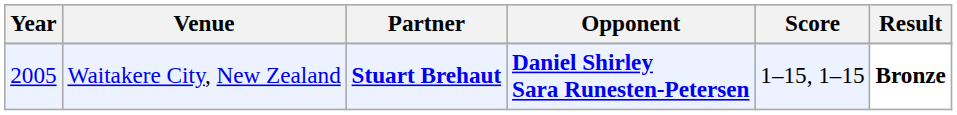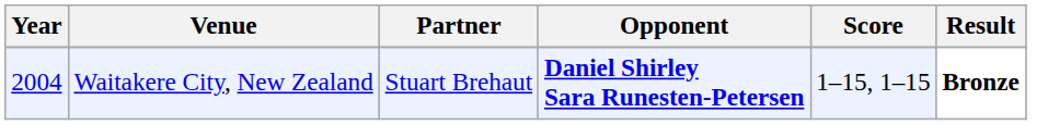Waitakere City, New Zealand | Year: 2005 -> 2004
Waitakere City, New Zealand | Partner: bold -> normal
